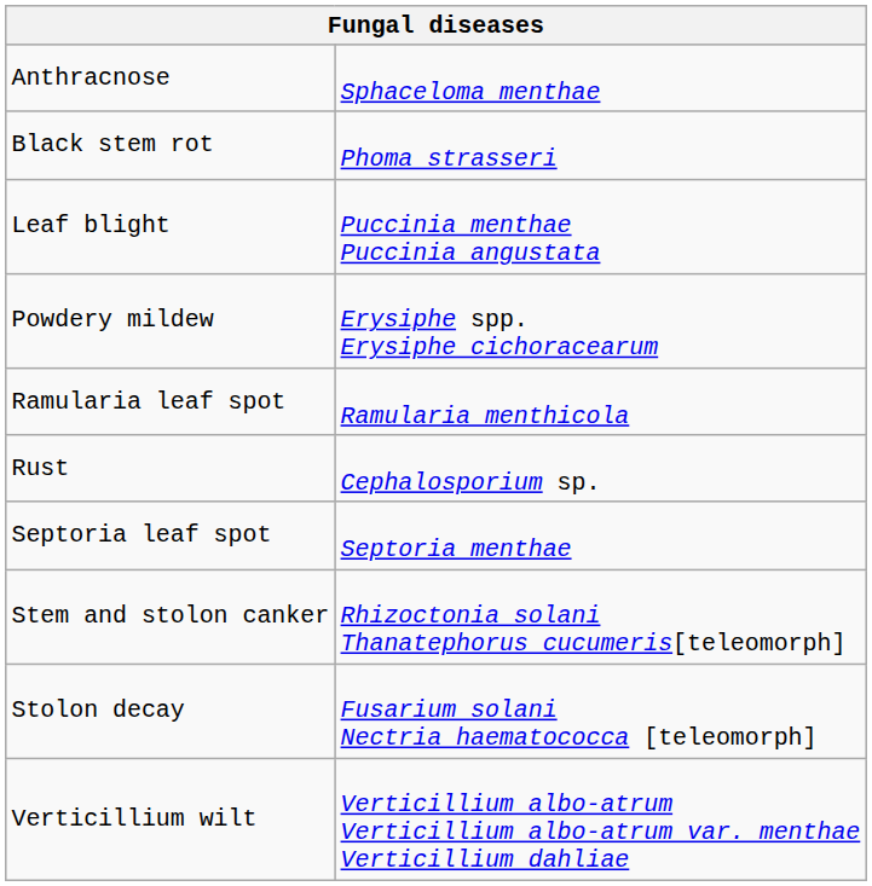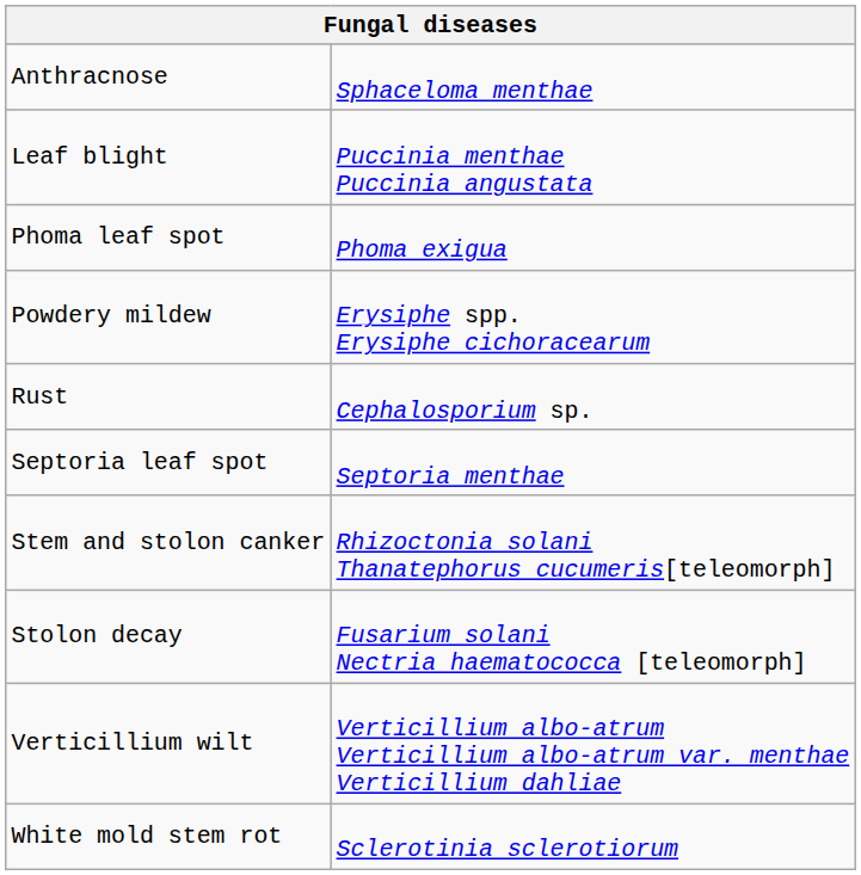- row: Black stem rot | Phoma strasseri
+ row: Phoma leaf spot | Phoma exigua
- row: Ramularia leaf spot | Ramularia menthicola
+ row: White mold stem rot | Sclerotinia sclerotiorum
